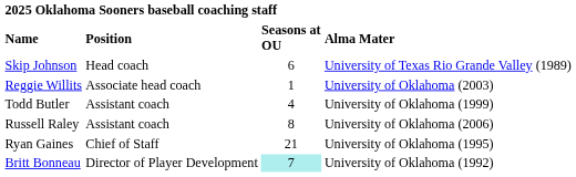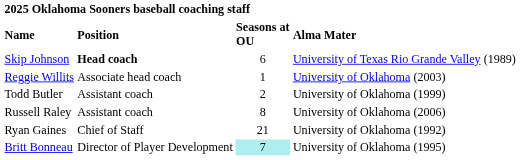Skip Johnson | Position: normal -> bold
Todd Butler | Seasons at OU: 4 -> 2
Ryan Gaines | Alma Mater: University of Oklahoma (1995) -> University of Oklahoma (1992)
Britt Bonneau | Alma Mater: University of Oklahoma (1992) -> University of Oklahoma (1995)
